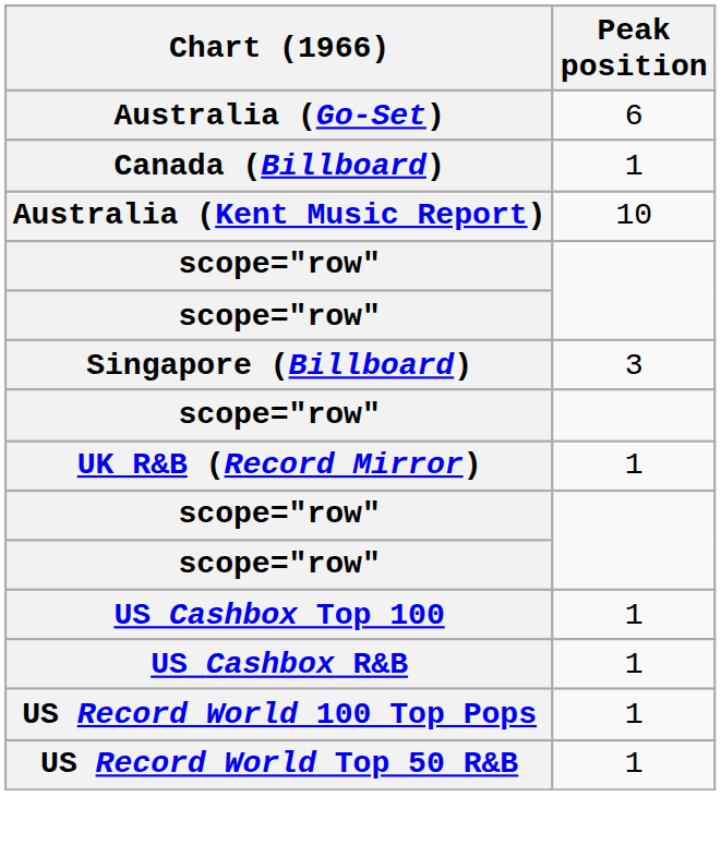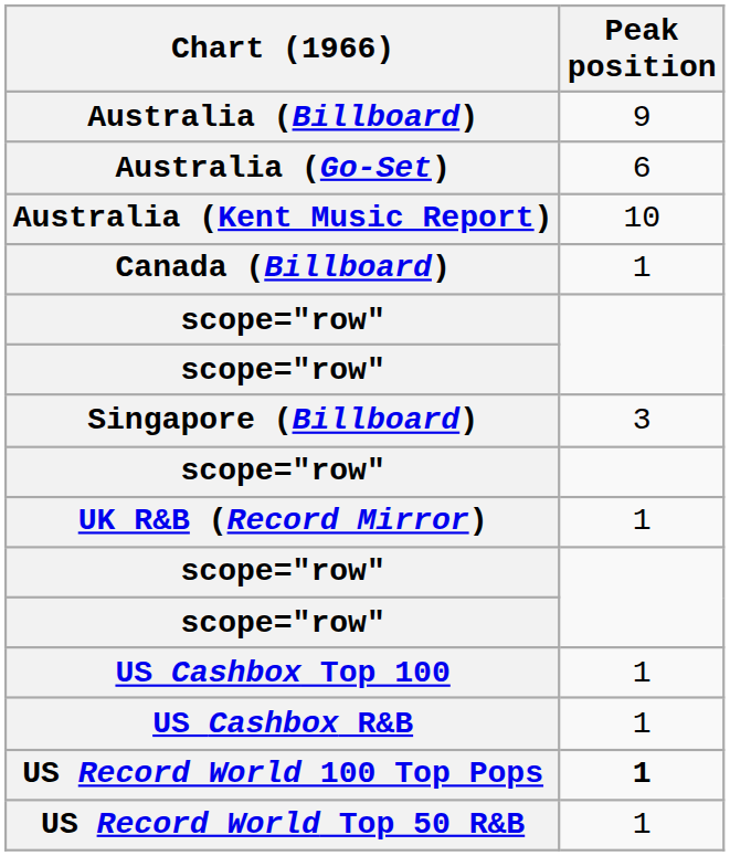+ row: Australia (Billboard) | 9
rows swapped: Australia (Kent Music Report) <-> Canada (Billboard)
US Record World 100 Top Pops | Peak position: normal -> bold
